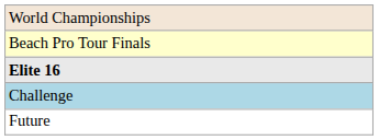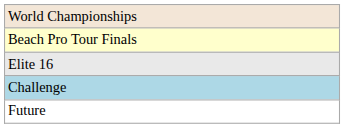row 3 | column 1: bold -> normal
